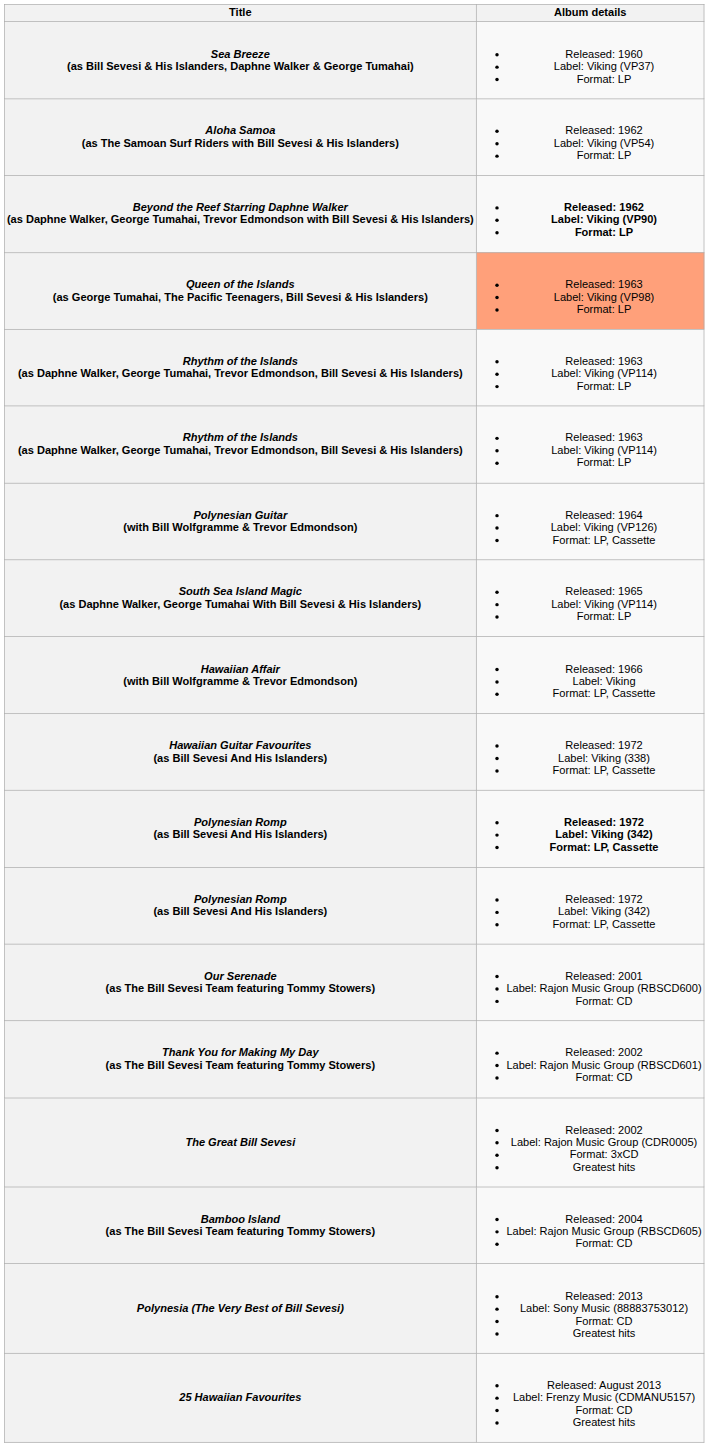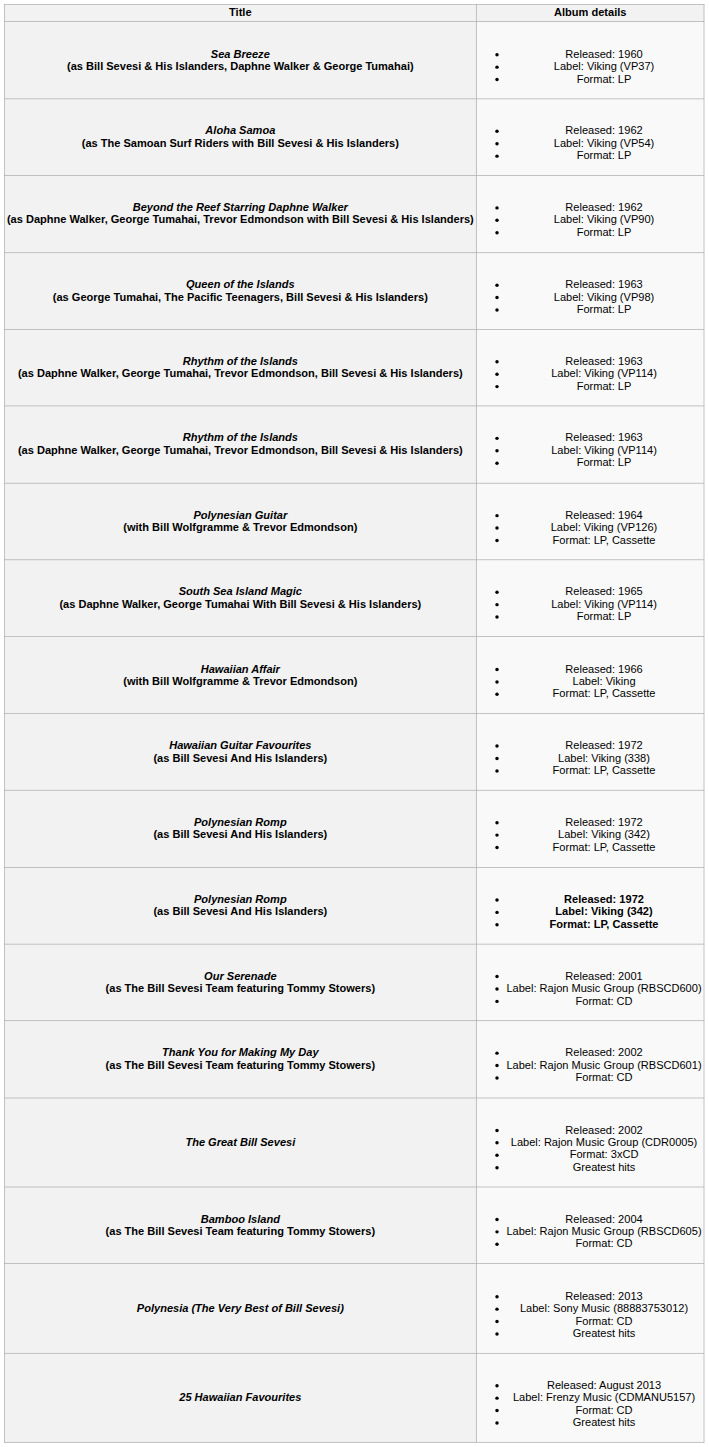row 4 | Album details: bold -> normal
row 5 | Album details: lightsalmon background -> no background
row 12 | Album details: bold -> normal
row 13 | Album details: normal -> bold
